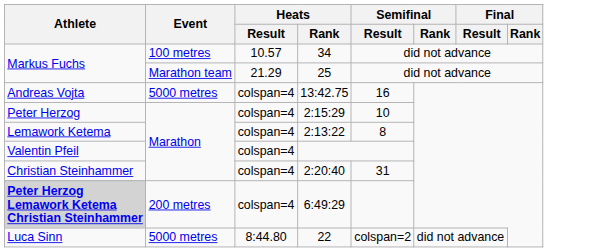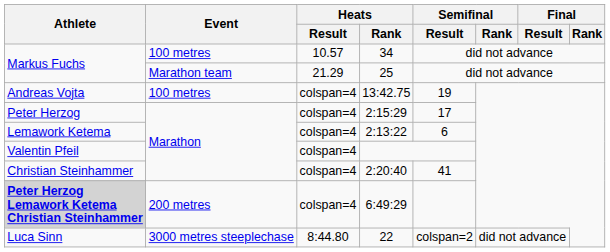13:42.75 | Event: 5000 metres -> 100 metres
13:42.75 | Semifinal / Result: 16 -> 19
2:15:29 | Semifinal / Result: 10 -> 17
2:13:22 | Semifinal / Result: 8 -> 6
2:20:40 | Semifinal / Result: 31 -> 41
22 | Event: 5000 metres -> 3000 metres steeplechase
